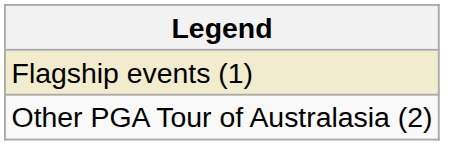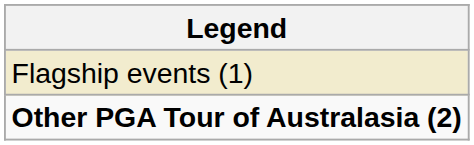row 3 | column 1: normal -> bold
